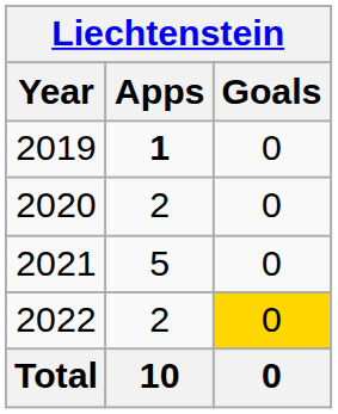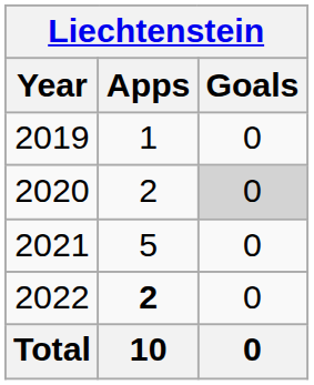2019 | Apps: bold -> normal
2020 | Goals: no background -> lightgrey background
2022 | Apps: normal -> bold
2022 | Goals: gold background -> no background
